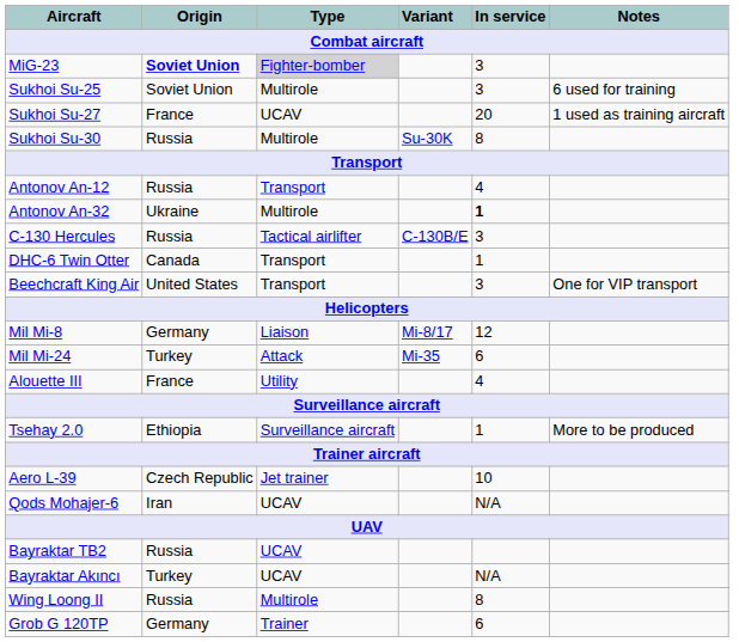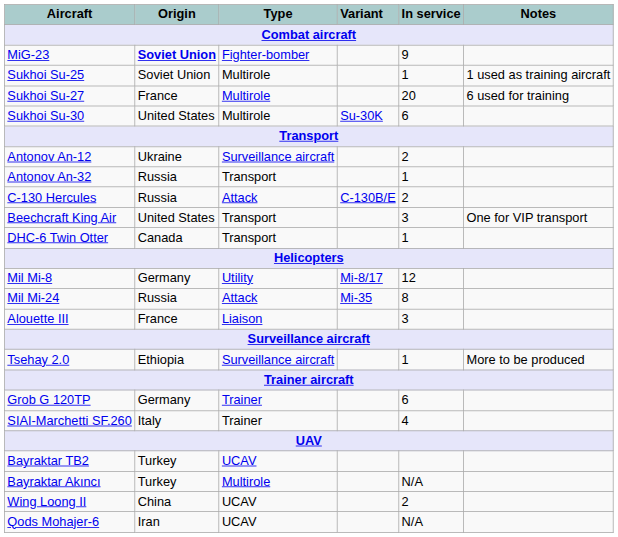MiG-23 | Type: lightgrey background -> no background
MiG-23 | In service: 3 -> 9
Sukhoi Su-25 | In service: 3 -> 1
Sukhoi Su-25 | Notes: 6 used for training -> 1 used as training aircraft
Sukhoi Su-27 | Type: UCAV -> Multirole
Sukhoi Su-27 | Notes: 1 used as training aircraft -> 6 used for training
Sukhoi Su-30 | Origin: Russia -> United States
Sukhoi Su-30 | In service: 8 -> 6
Antonov An-12 | Origin: Russia -> Ukraine
Antonov An-12 | Type: Transport -> Surveillance aircraft
Antonov An-12 | In service: 4 -> 2
Antonov An-32 | Origin: Ukraine -> Russia
Antonov An-32 | Type: Multirole -> Transport
Antonov An-32 | In service: bold -> normal
C-130 Hercules | Type: Tactical airlifter -> Attack
C-130 Hercules | In service: 3 -> 2
rows swapped: DHC-6 Twin Otter <-> Beechcraft King Air
Mil Mi-8 | Type: Liaison -> Utility
Mil Mi-24 | Origin: Turkey -> Russia
Mil Mi-24 | In service: 6 -> 8
Alouette III | Type: Utility -> Liaison
Alouette III | In service: 4 -> 3
- row: Aero L-39 | Czech Republic | Jet trainer | 10
rows swapped: Grob G 120TP <-> Qods Mohajer-6
+ row: SIAI-Marchetti SF.260 | Italy | Trainer | 4
Bayraktar TB2 | Origin: Russia -> Turkey
Bayraktar Akıncı | Type: UCAV -> Multirole
Wing Loong II | Origin: Russia -> China
Wing Loong II | Type: Multirole -> UCAV
Wing Loong II | In service: 8 -> 2
